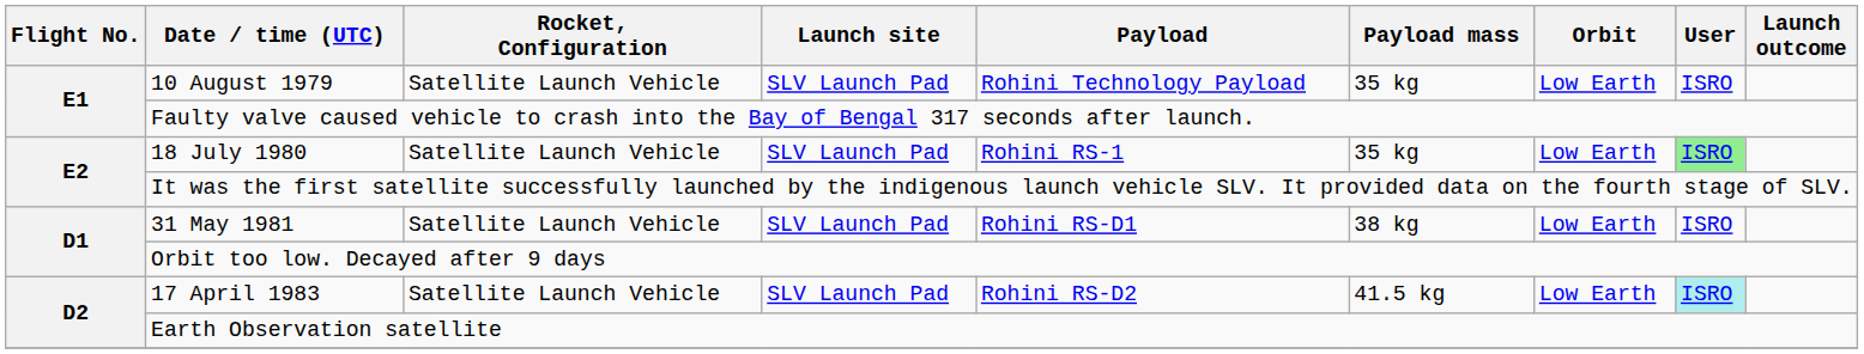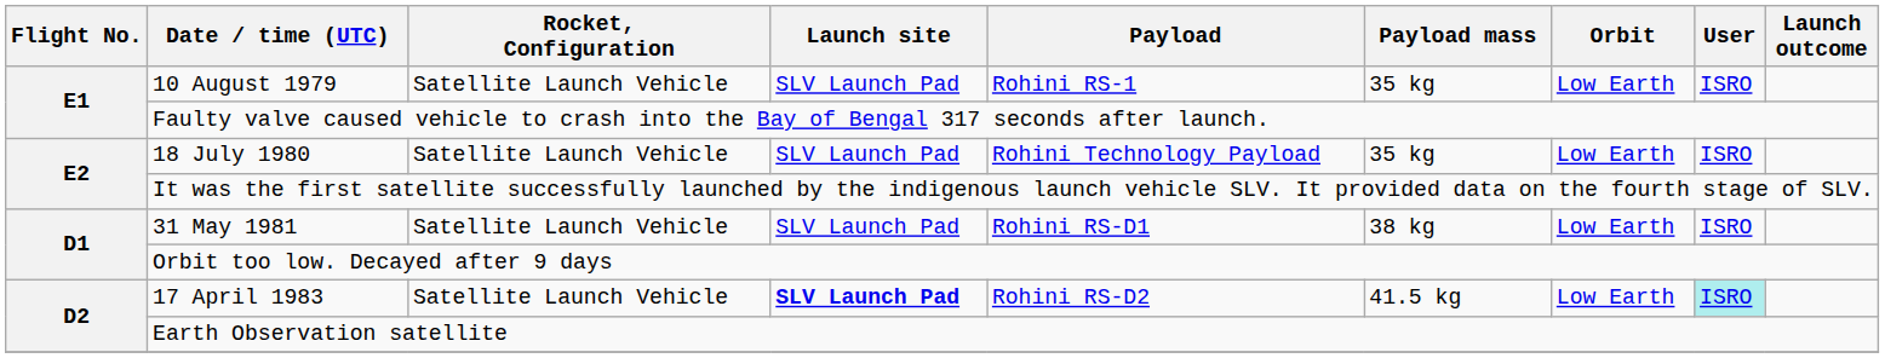10 August 1979 | Payload: Rohini Technology Payload -> Rohini RS-1
18 July 1980 | Payload: Rohini RS-1 -> Rohini Technology Payload
18 July 1980 | User: lightgreen background -> no background
17 April 1983 | Launch site: normal -> bold
